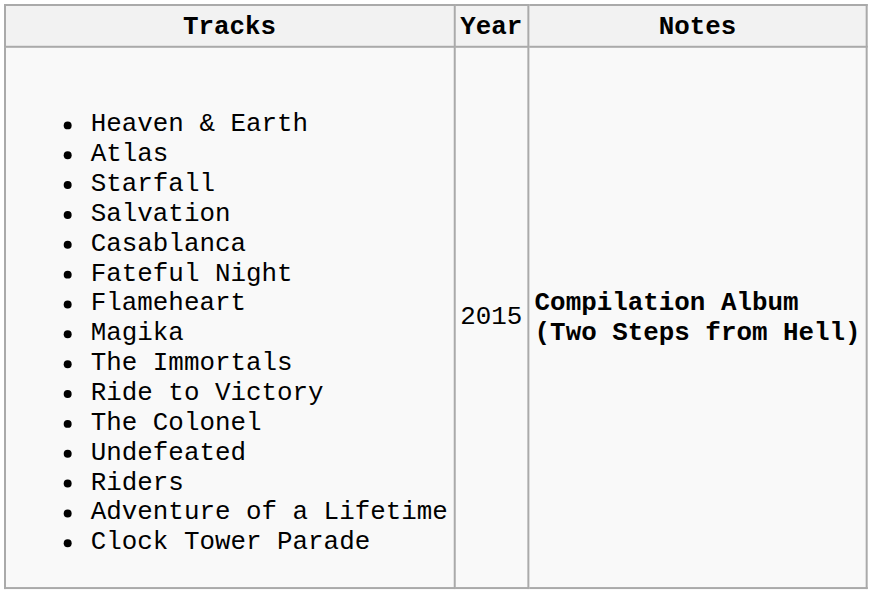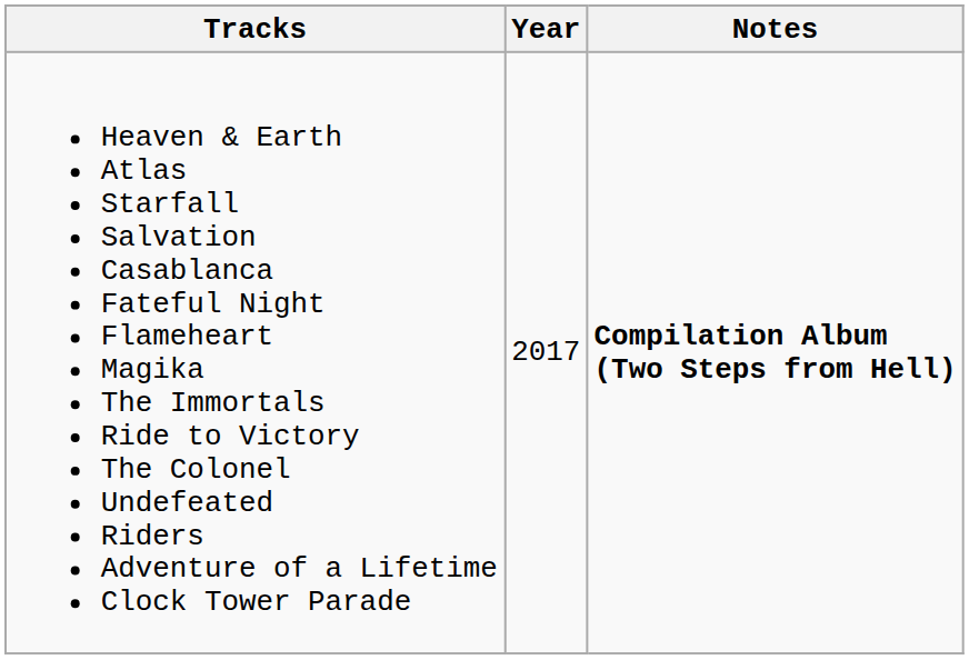row 2 | Year: 2015 -> 2017
